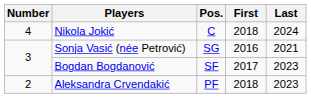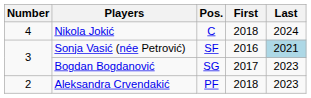Sonja Vasić (née Petrović) | Pos.: SG -> SF
Sonja Vasić (née Petrović) | Last: no background -> lightblue background
Bogdan Bogdanović | Pos.: SF -> SG
